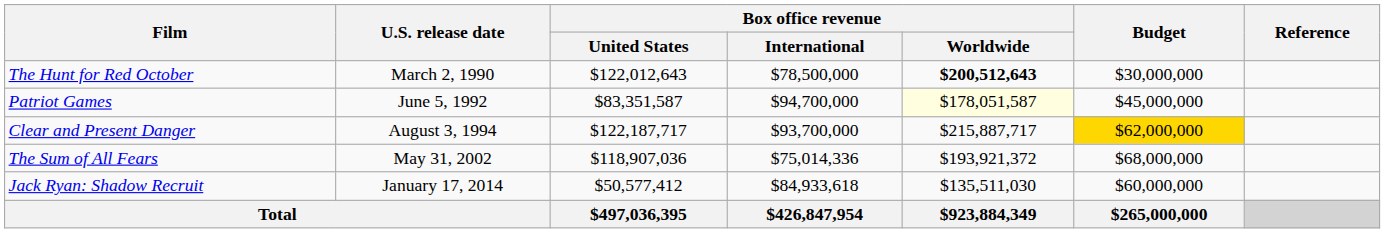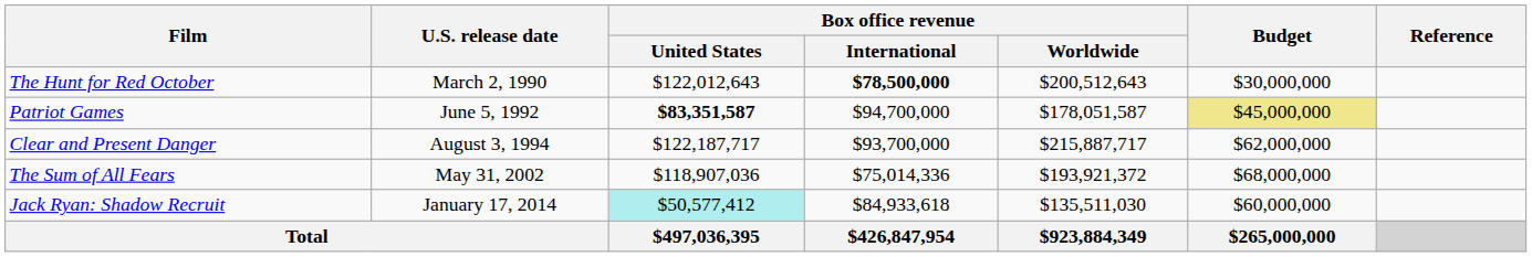The Hunt for Red October | Box office revenue / International: normal -> bold
The Hunt for Red October | Box office revenue / Worldwide: bold -> normal
Patriot Games | Box office revenue / United States: normal -> bold
Patriot Games | Box office revenue / Worldwide: lightyellow background -> no background
Patriot Games | Budget: no background -> khaki background
Clear and Present Danger | Budget: gold background -> no background
Jack Ryan: Shadow Recruit | Box office revenue / United States: no background -> paleturquoise background
